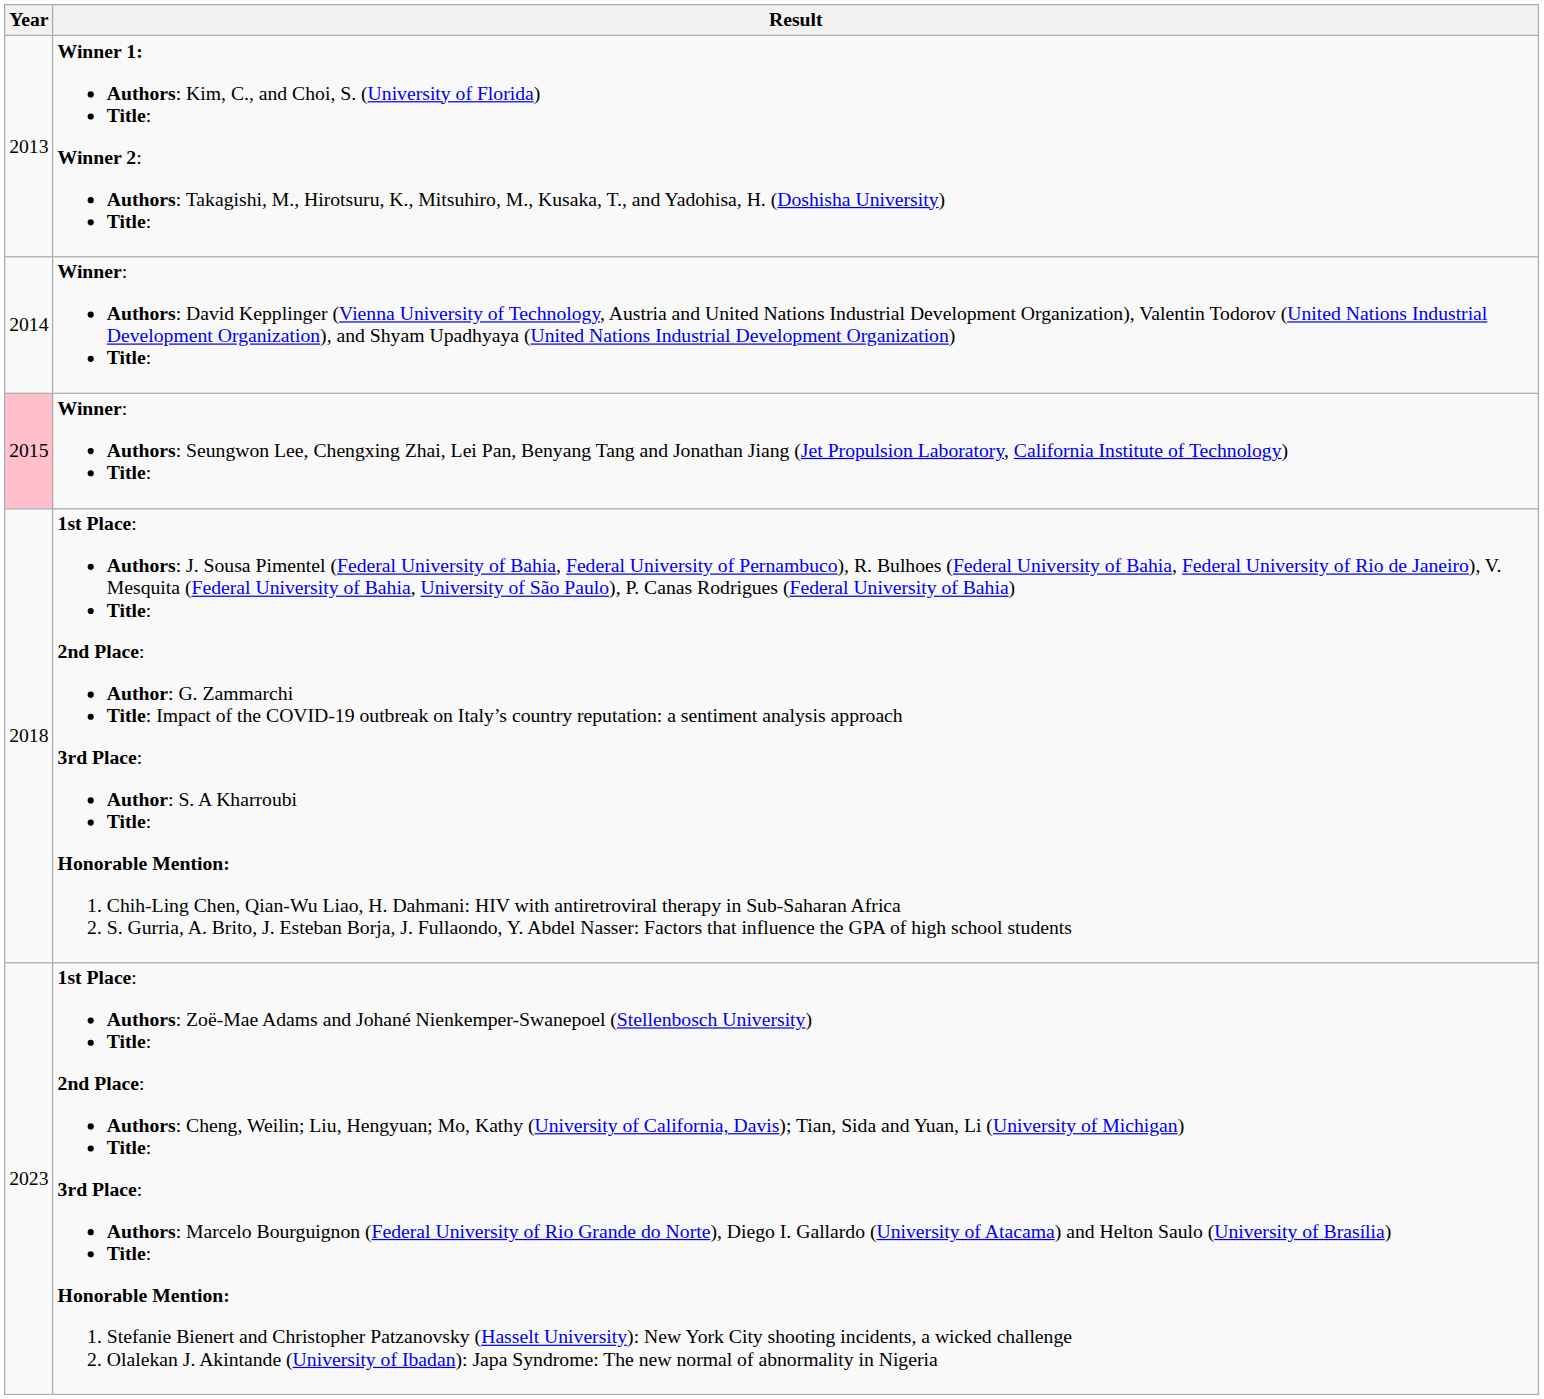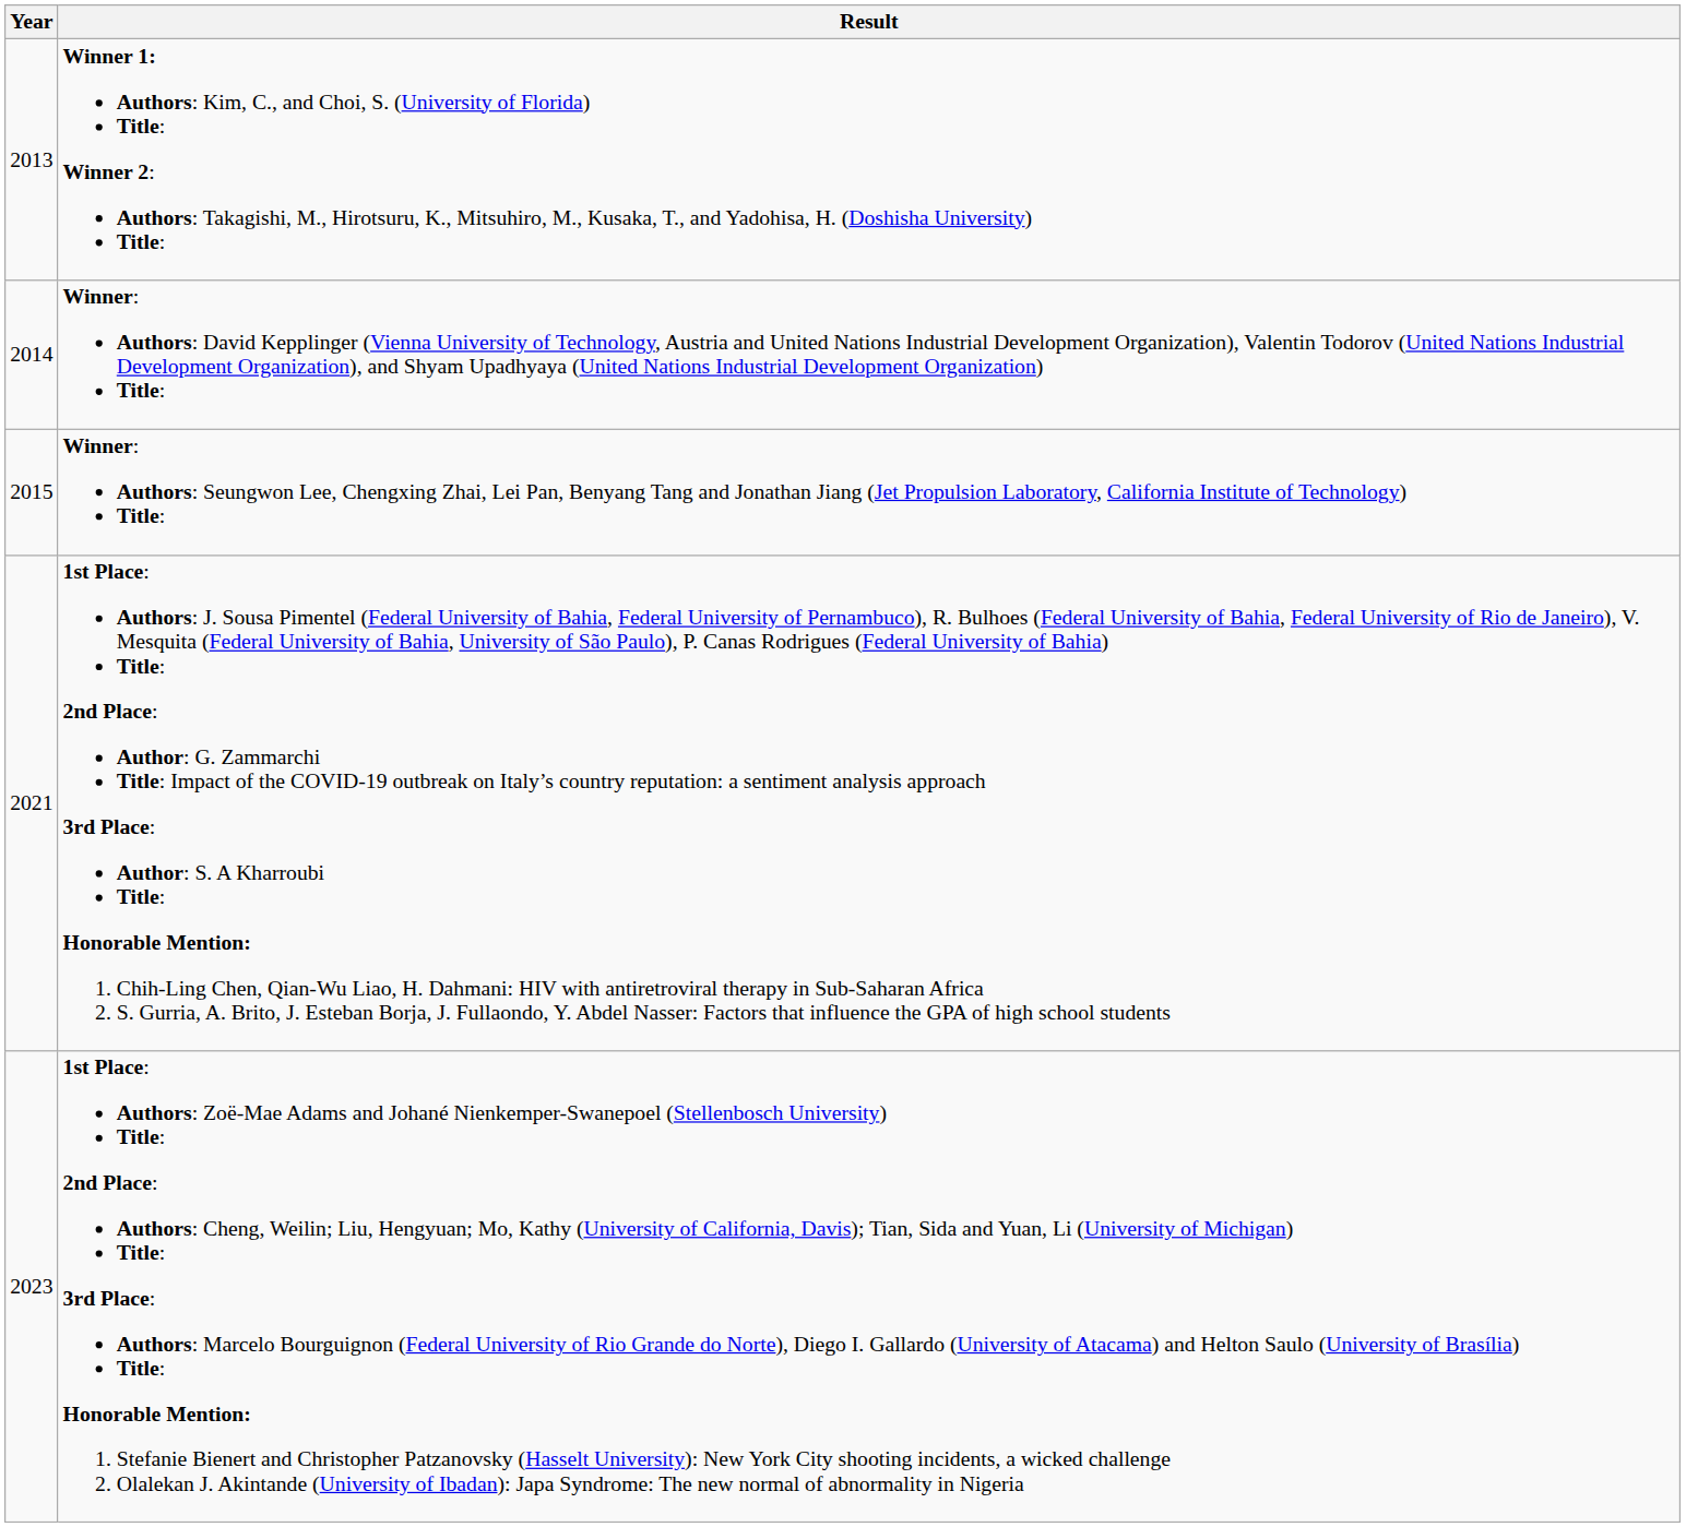row 4 | Year: pink background -> no background
row 5 | Year: 2018 -> 2021
